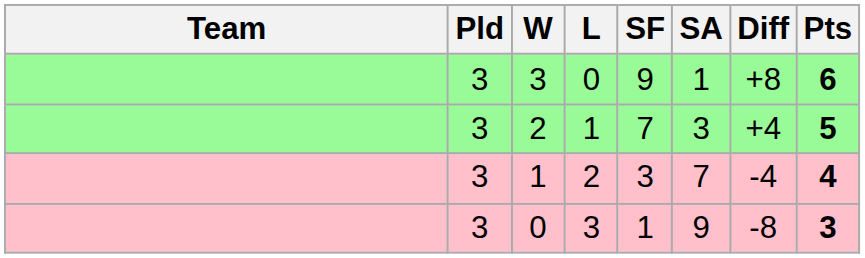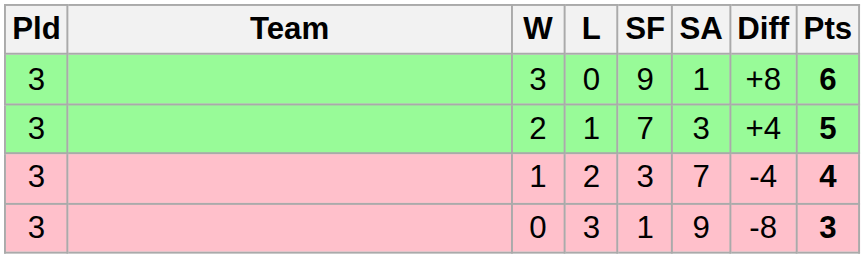columns swapped: Team <-> Pld
